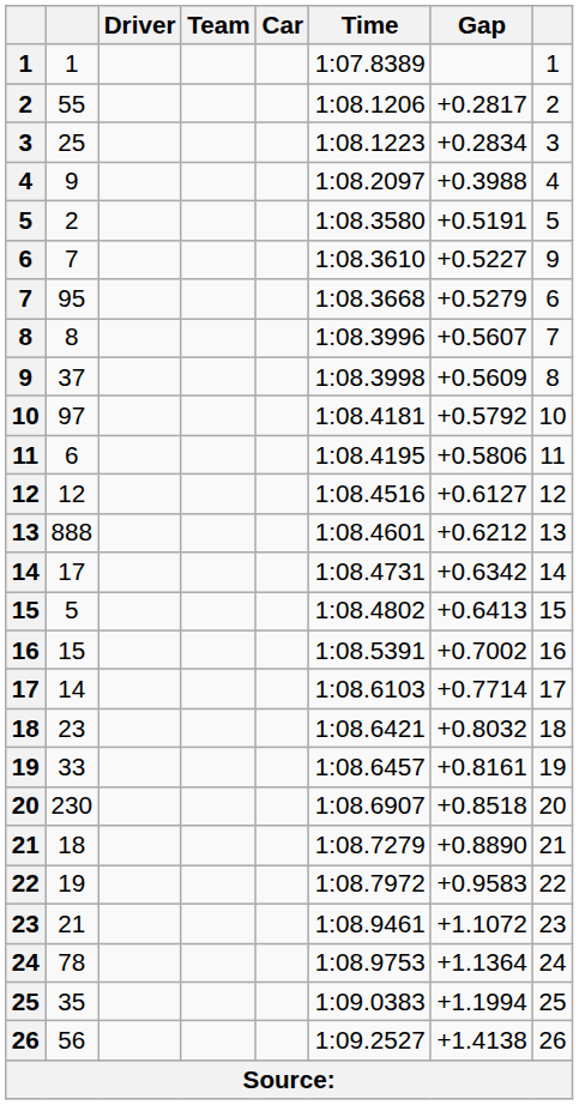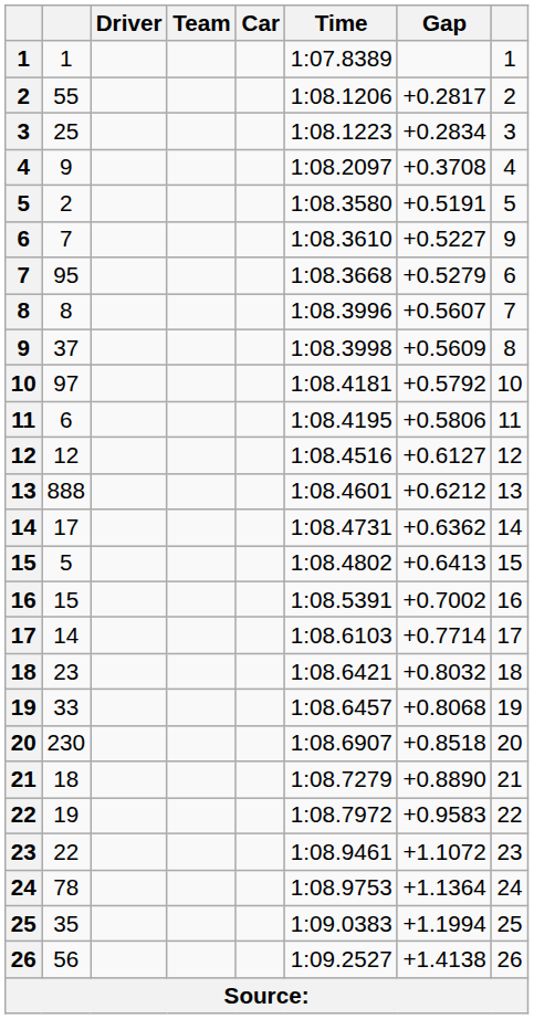row 5 | Gap: +0.3988 -> +0.3708
row 15 | Gap: +0.6342 -> +0.6362
row 20 | Gap: +0.8161 -> +0.8068
row 24 | column 2: 21 -> 22
